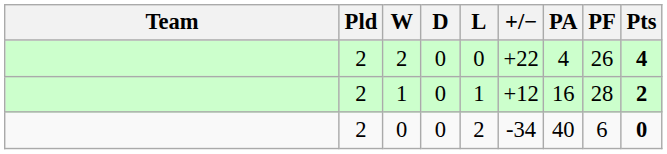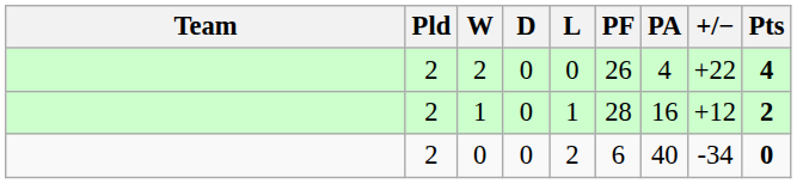columns swapped: PF <-> +/−
